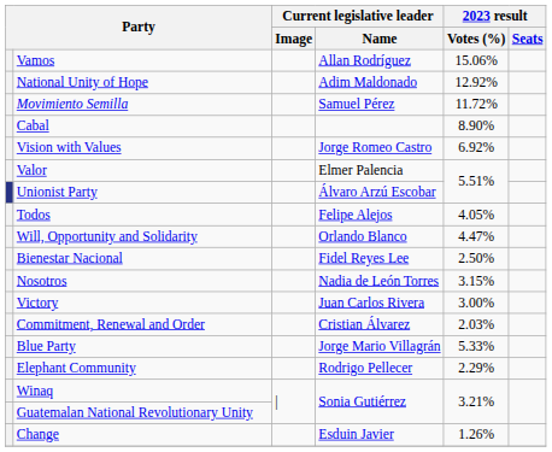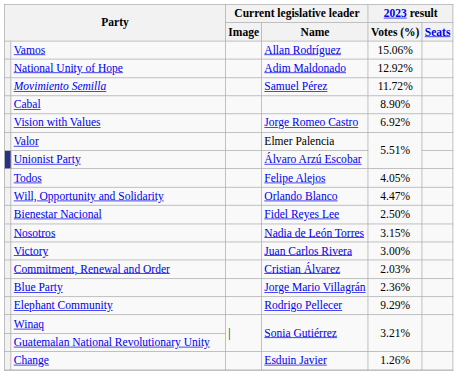Blue Party | 2023 result / Votes (%): 5.33% -> 2.36%
Elephant Community | 2023 result / Votes (%): 2.29% -> 9.29%
